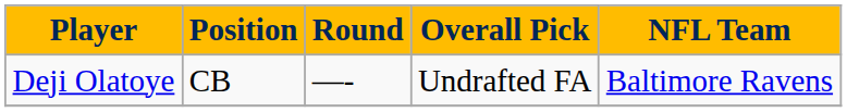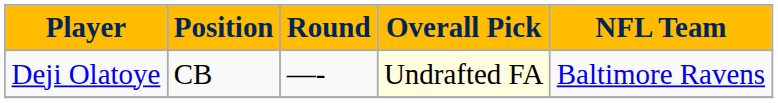Deji Olatoye | Overall Pick: no background -> lightyellow background
